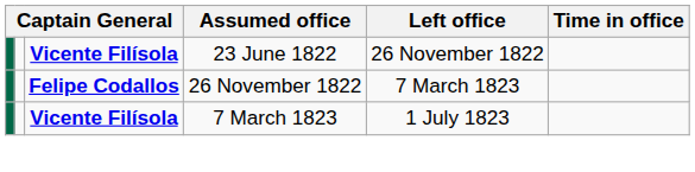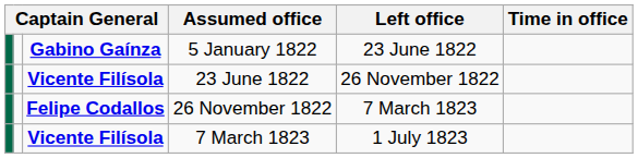+ row: Gabino Gaínza | 5 January 1822 | 23 June 1822
